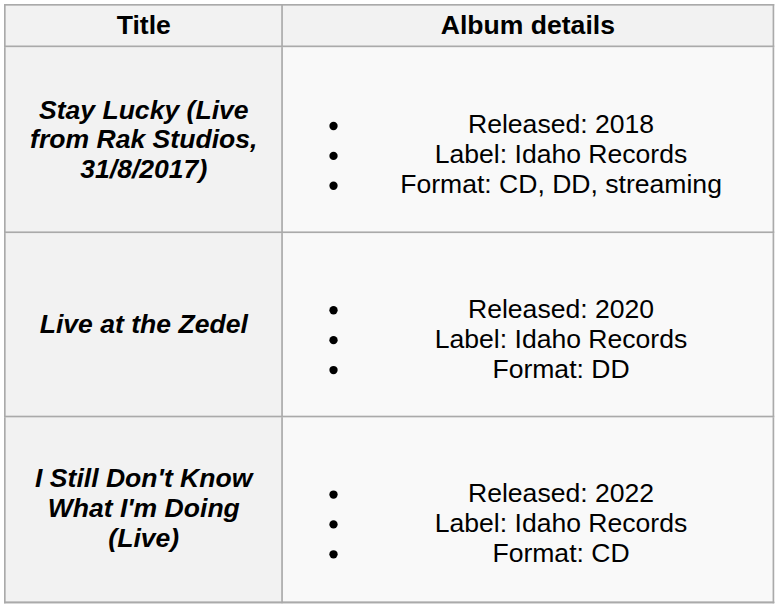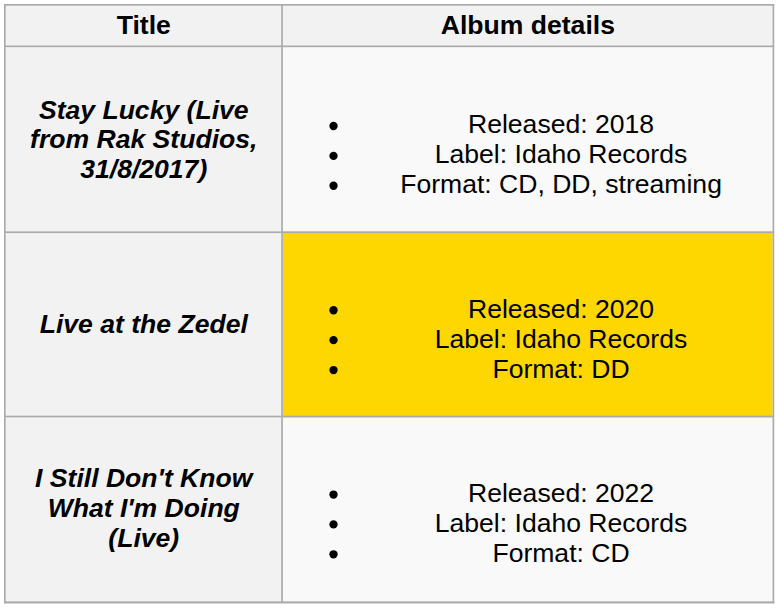Live at the Zedel | Album details: no background -> gold background
